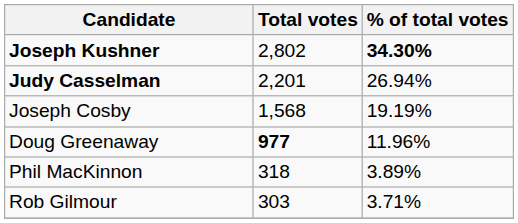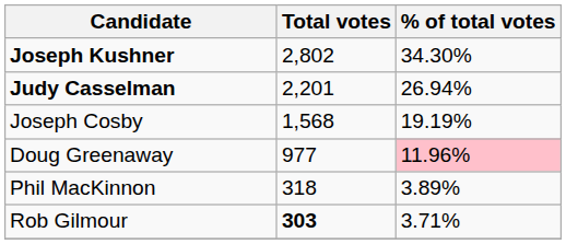Joseph Kushner | % of total votes: bold -> normal
Doug Greenaway | Total votes: bold -> normal
Doug Greenaway | % of total votes: no background -> pink background
Rob Gilmour | Total votes: normal -> bold
